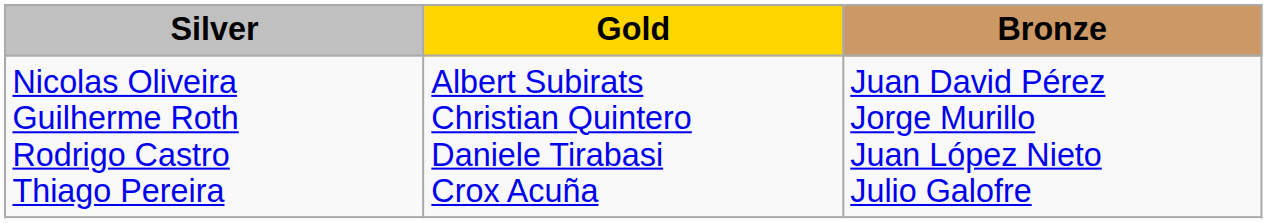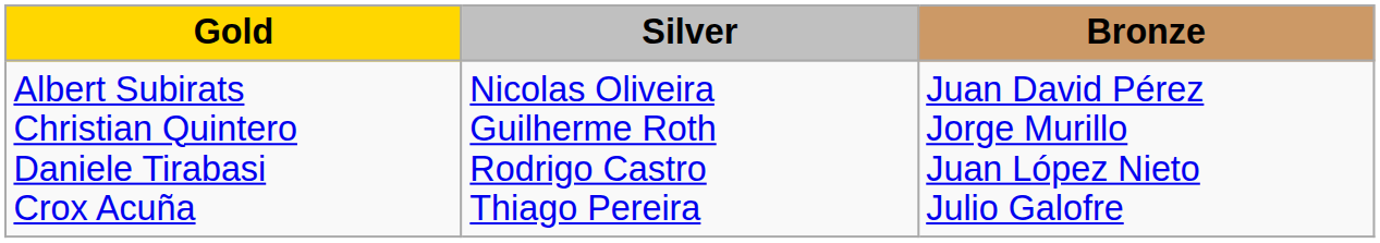columns swapped: Gold <-> Silver
